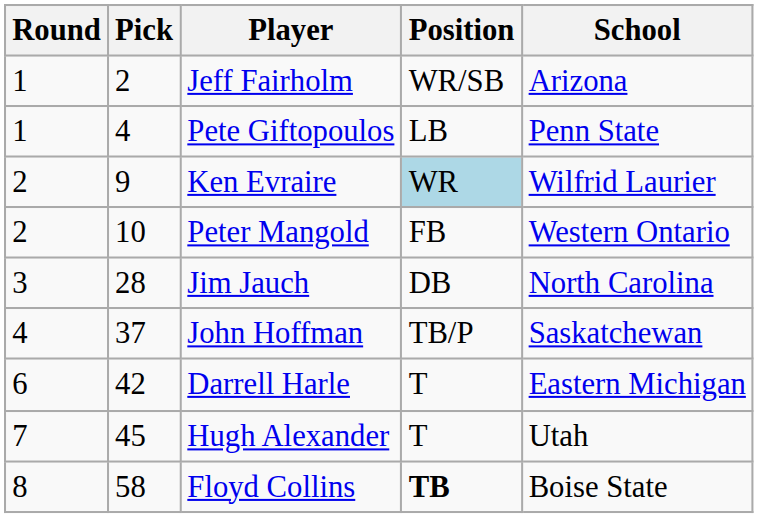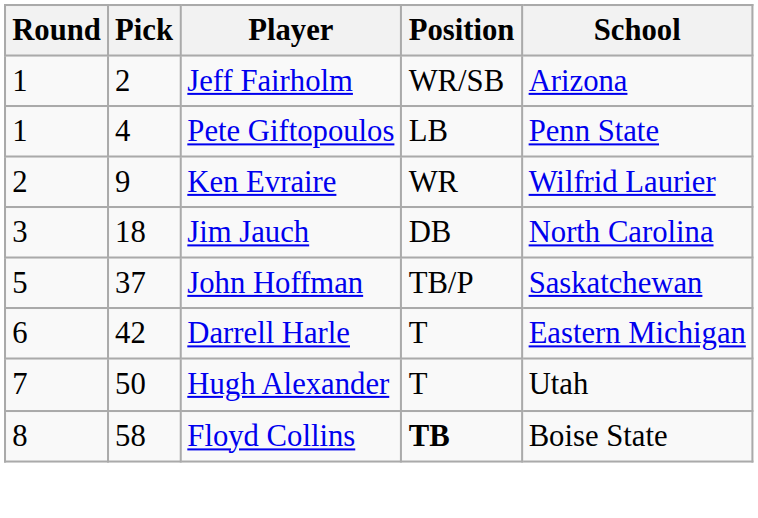Ken Evraire | Position: lightblue background -> no background
- row: 2 | 10 | Peter Mangold | FB | Western Ontario
Jim Jauch | Pick: 28 -> 18
John Hoffman | Round: 4 -> 5
Hugh Alexander | Pick: 45 -> 50
